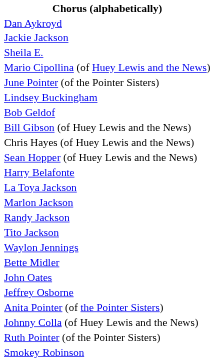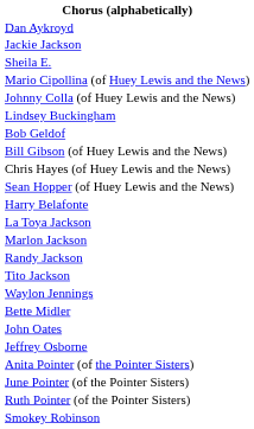row 6 | column 1: June Pointer (of the Pointer Sisters) -> Johnny Colla (of Huey Lewis and the News)
row 22 | column 1: Johnny Colla (of Huey Lewis and the News) -> June Pointer (of the Pointer Sisters)
